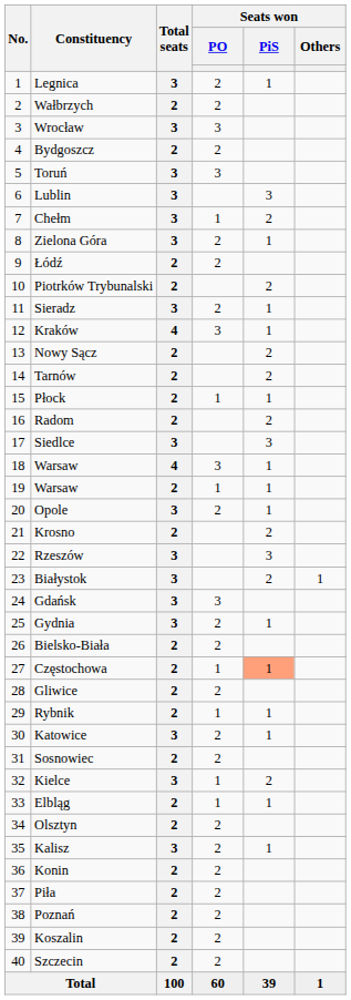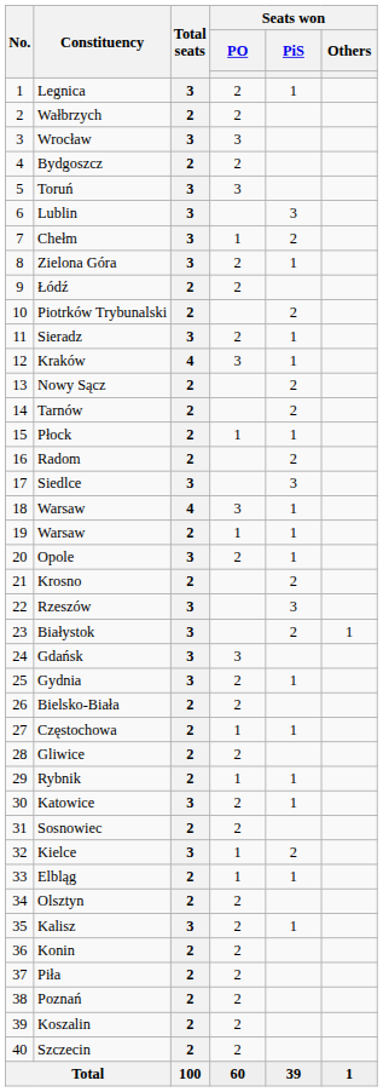Częstochowa | Seats won / PiS: lightsalmon background -> no background
